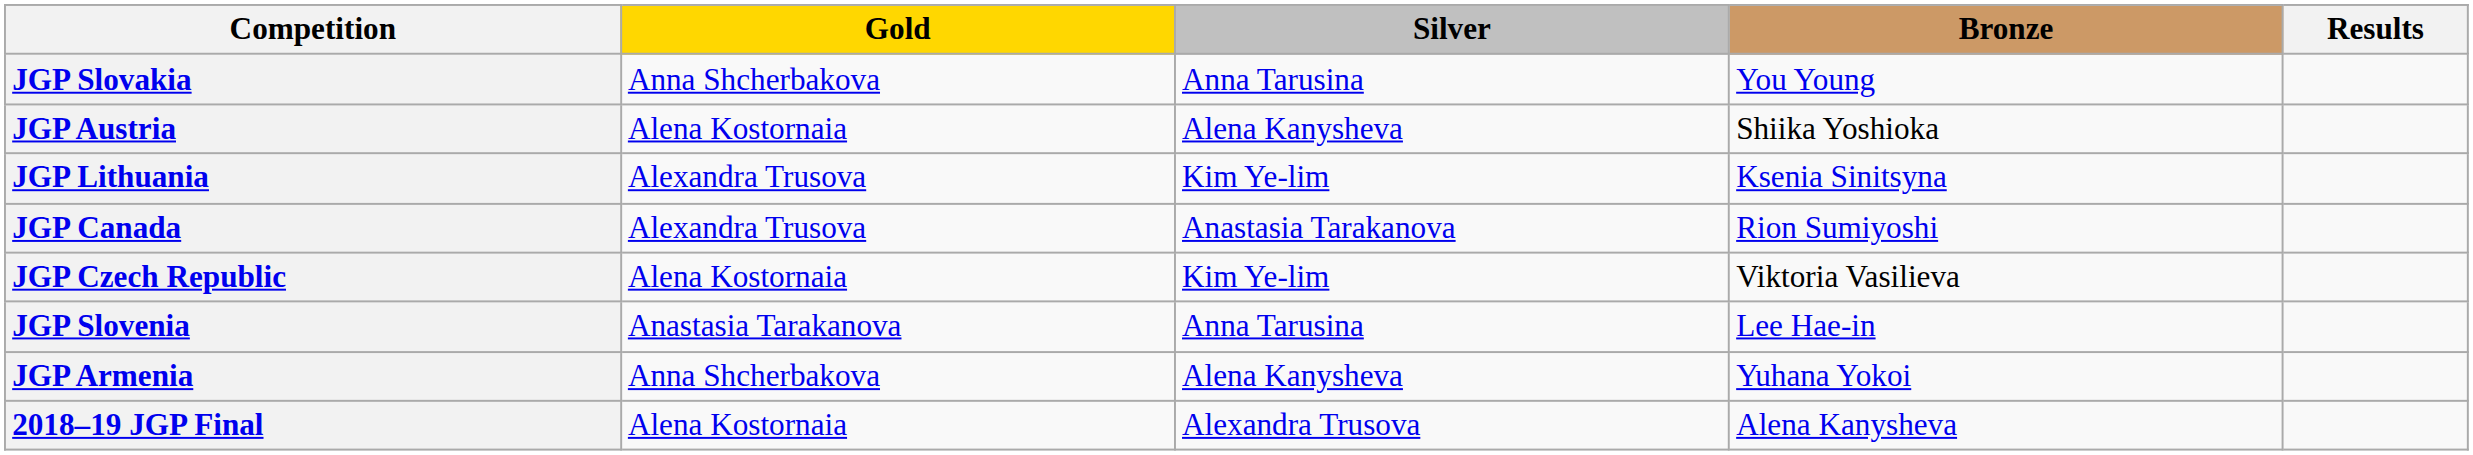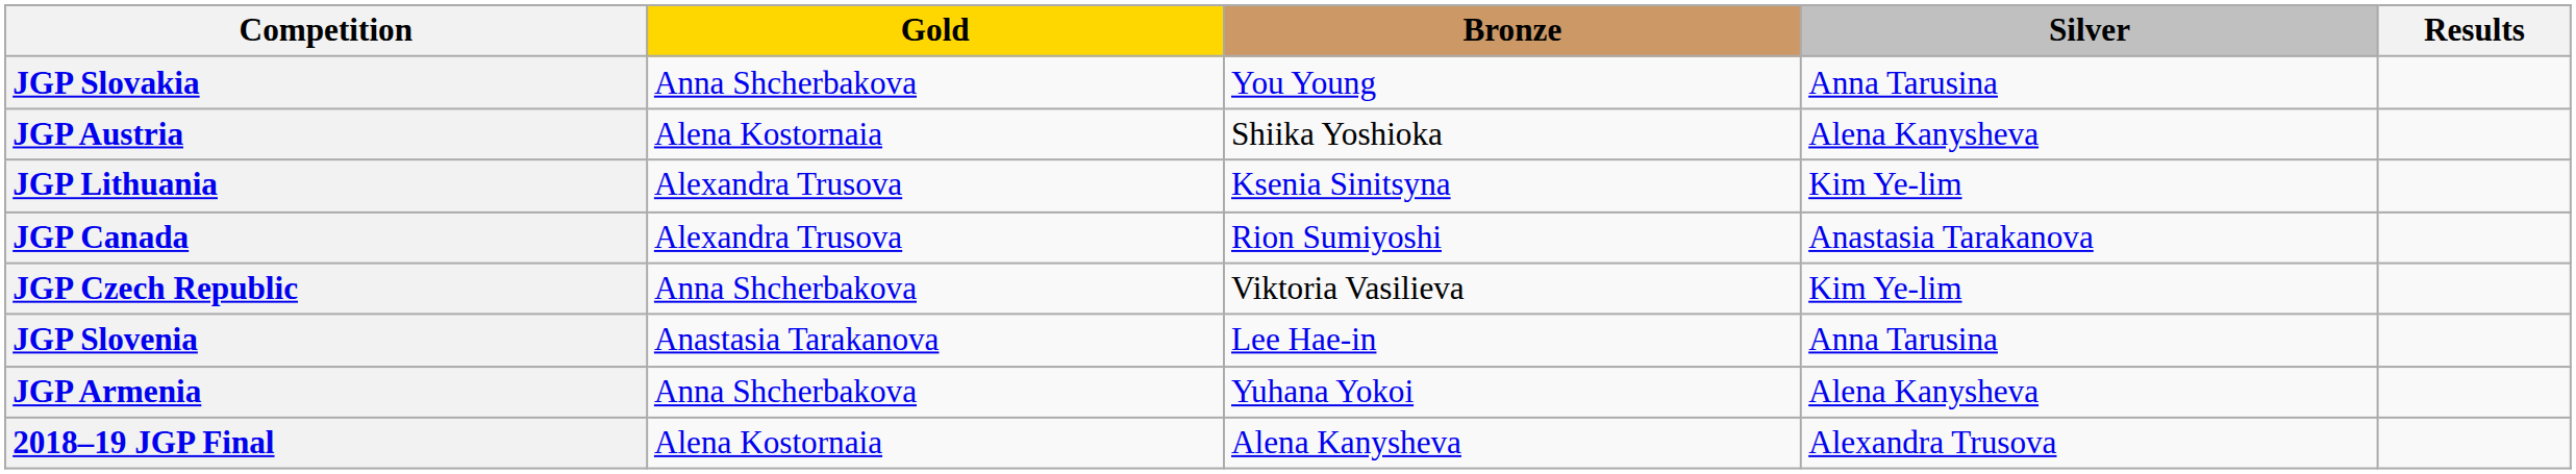columns swapped: Silver <-> Bronze
JGP Czech Republic | Gold: Alena Kostornaia -> Anna Shcherbakova
